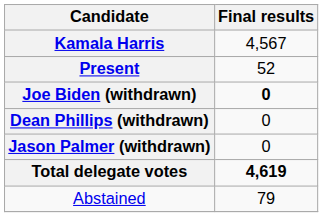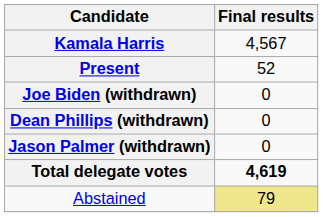Joe Biden (withdrawn) | Final results: bold -> normal
Abstained | Final results: no background -> khaki background
